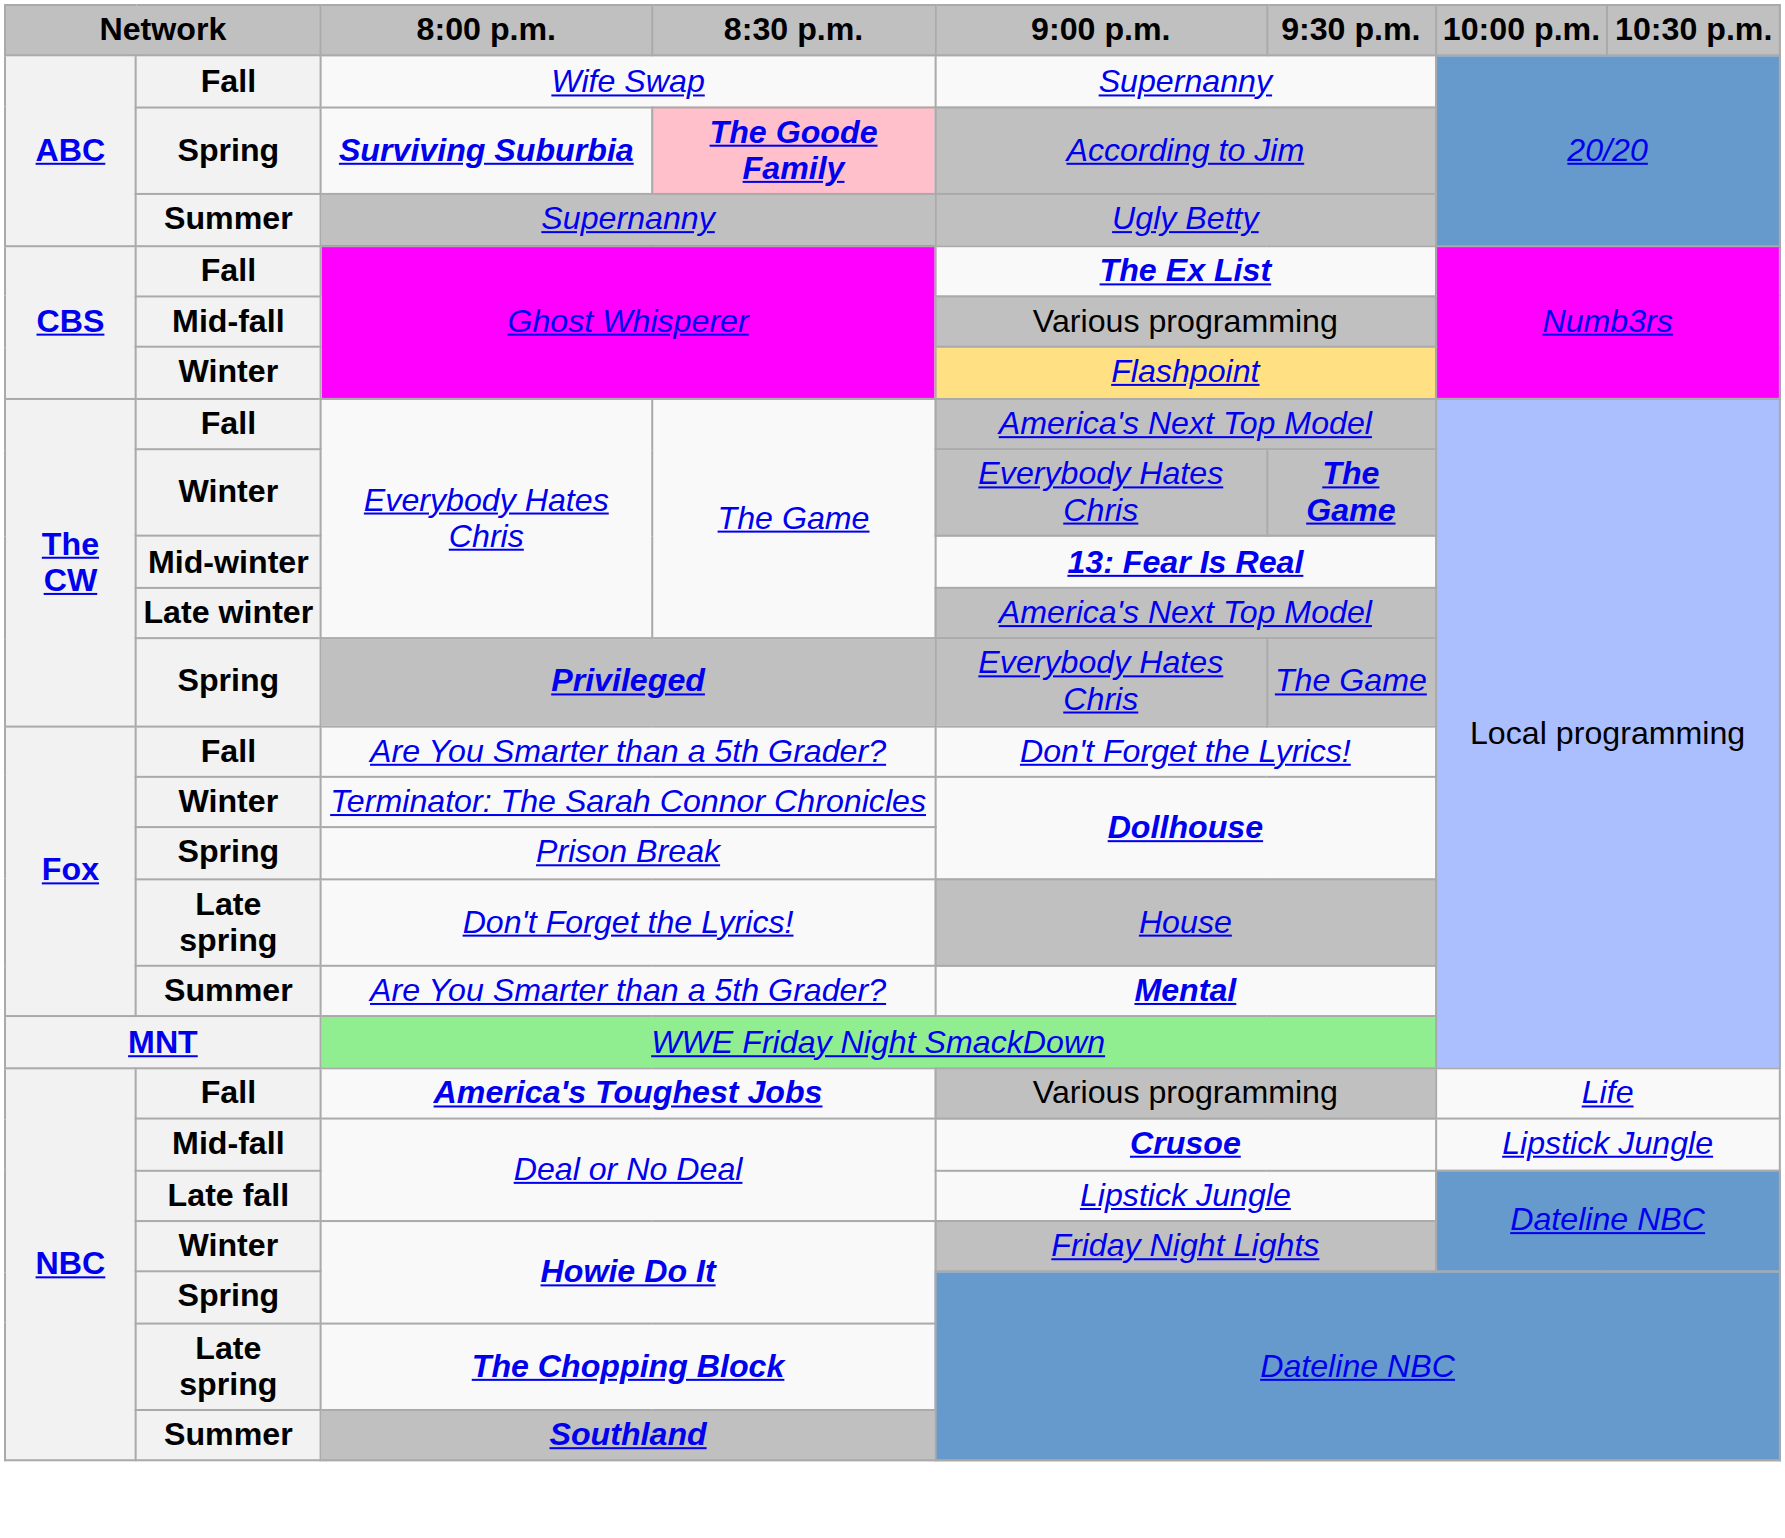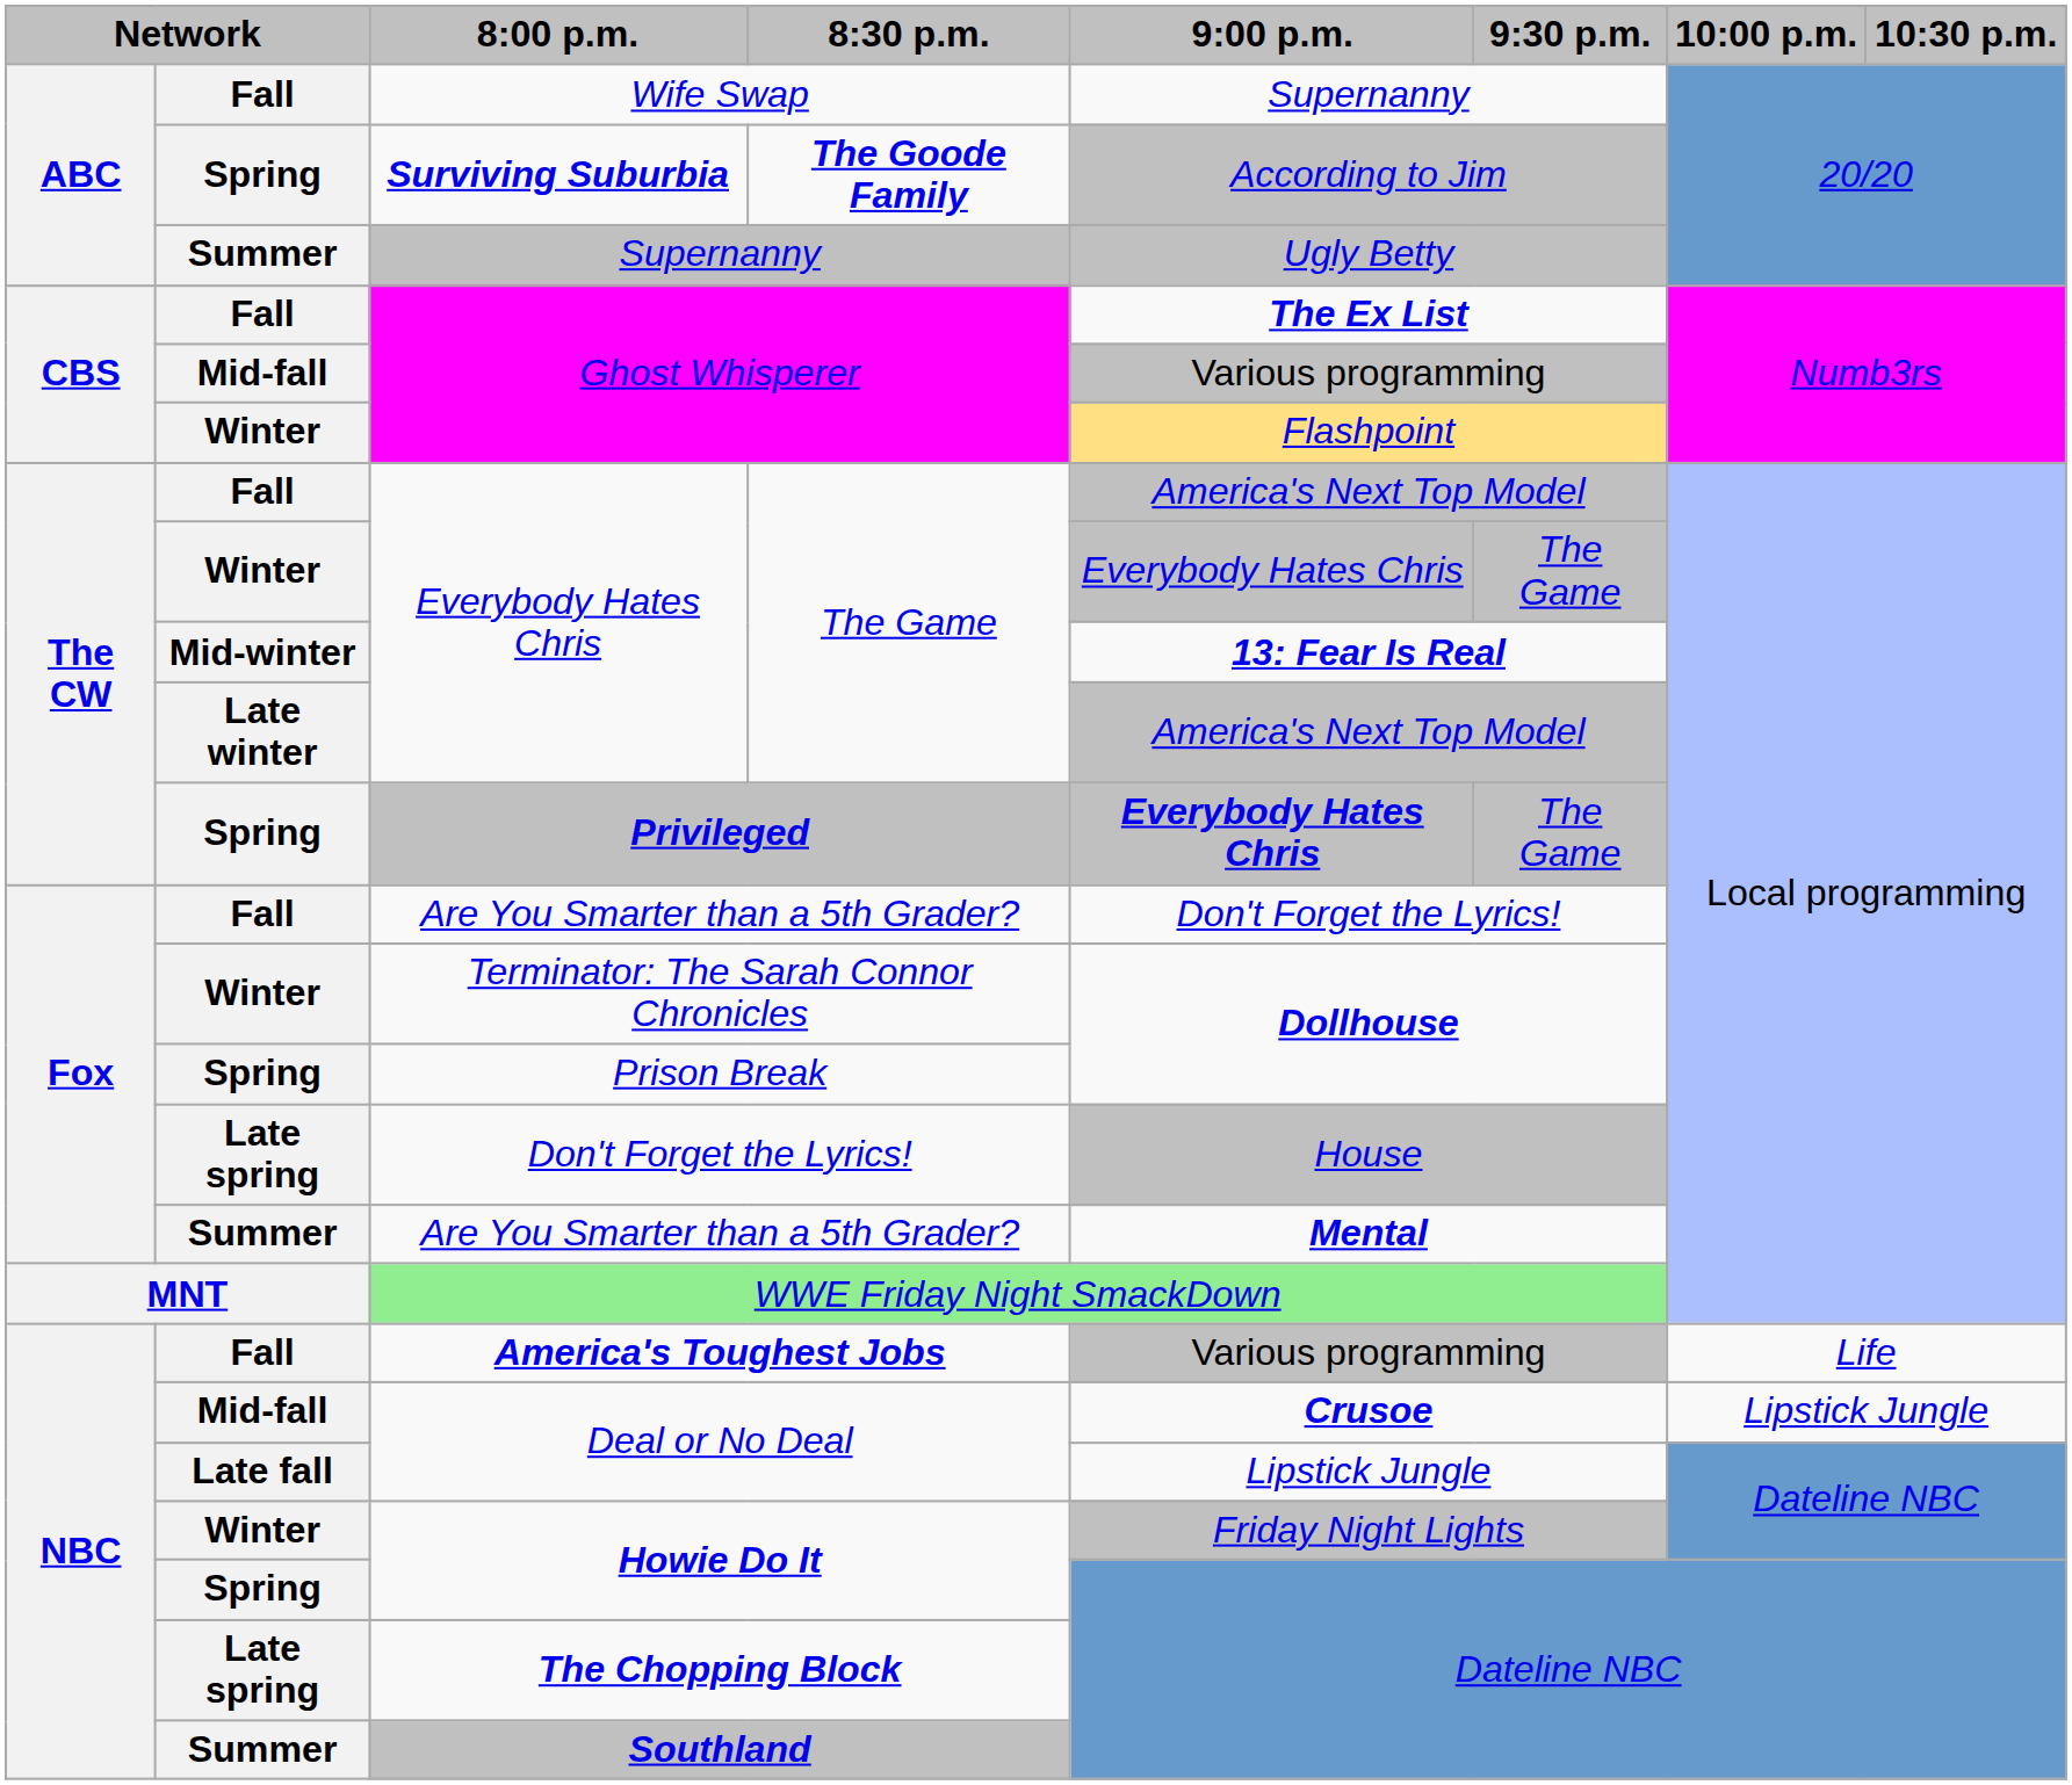Surviving Suburbia | 8:30 p.m.: pink background -> no background
Winter / Everybody Hates Chris | 9:30 p.m.: bold -> normal
Privileged | 9:00 p.m.: normal -> bold
